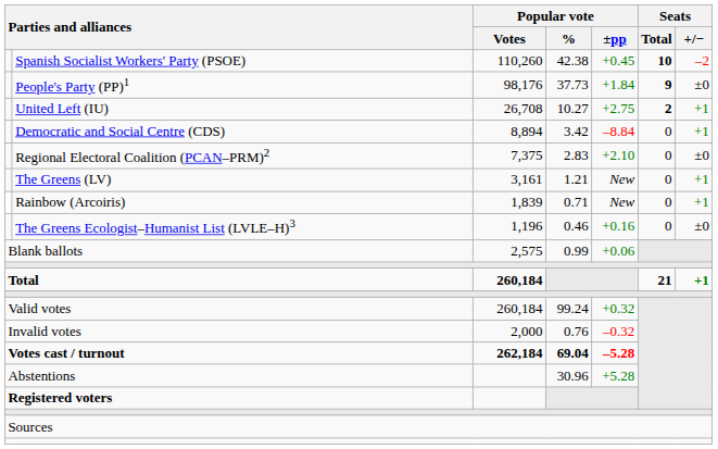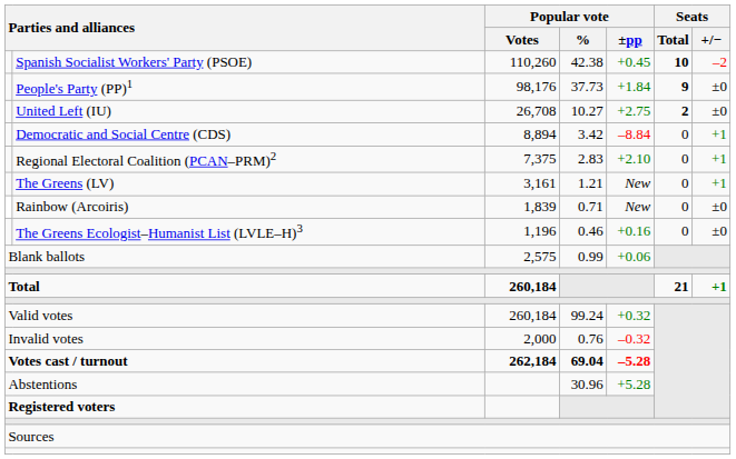United Left (IU) | Seats / +/−: +1 -> ±0
Regional Electoral Coalition (PCAN–PRM)2 | Seats / +/−: ±0 -> +1
Rainbow (Arcoiris) | Seats / +/−: +1 -> ±0
